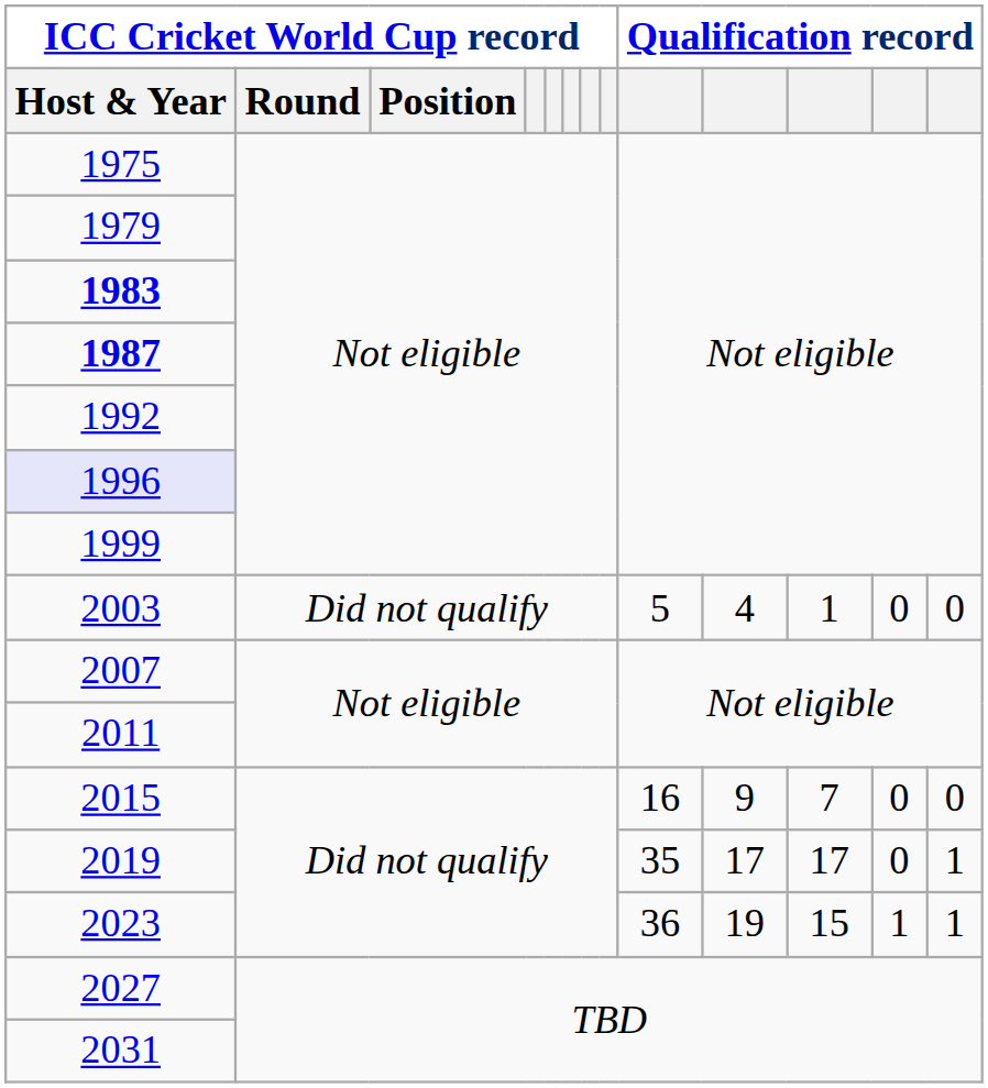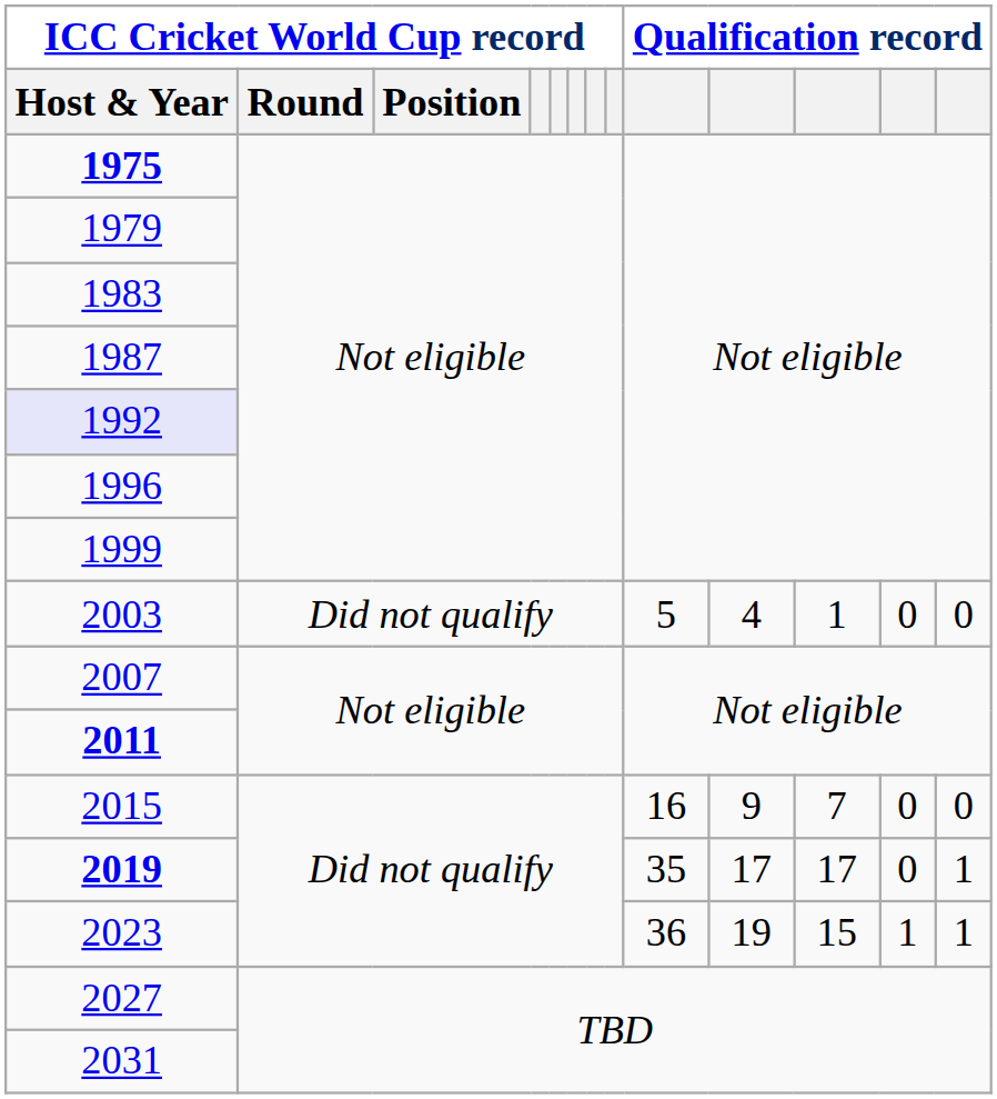1975 | ICC Cricket World Cup record / Host & Year: normal -> bold
1983 | ICC Cricket World Cup record / Host & Year: bold -> normal
1987 | ICC Cricket World Cup record / Host & Year: bold -> normal
1992 | ICC Cricket World Cup record / Host & Year: no background -> lavender background
1996 | ICC Cricket World Cup record / Host & Year: lavender background -> no background
2011 | ICC Cricket World Cup record / Host & Year: normal -> bold
2019 | ICC Cricket World Cup record / Host & Year: normal -> bold
